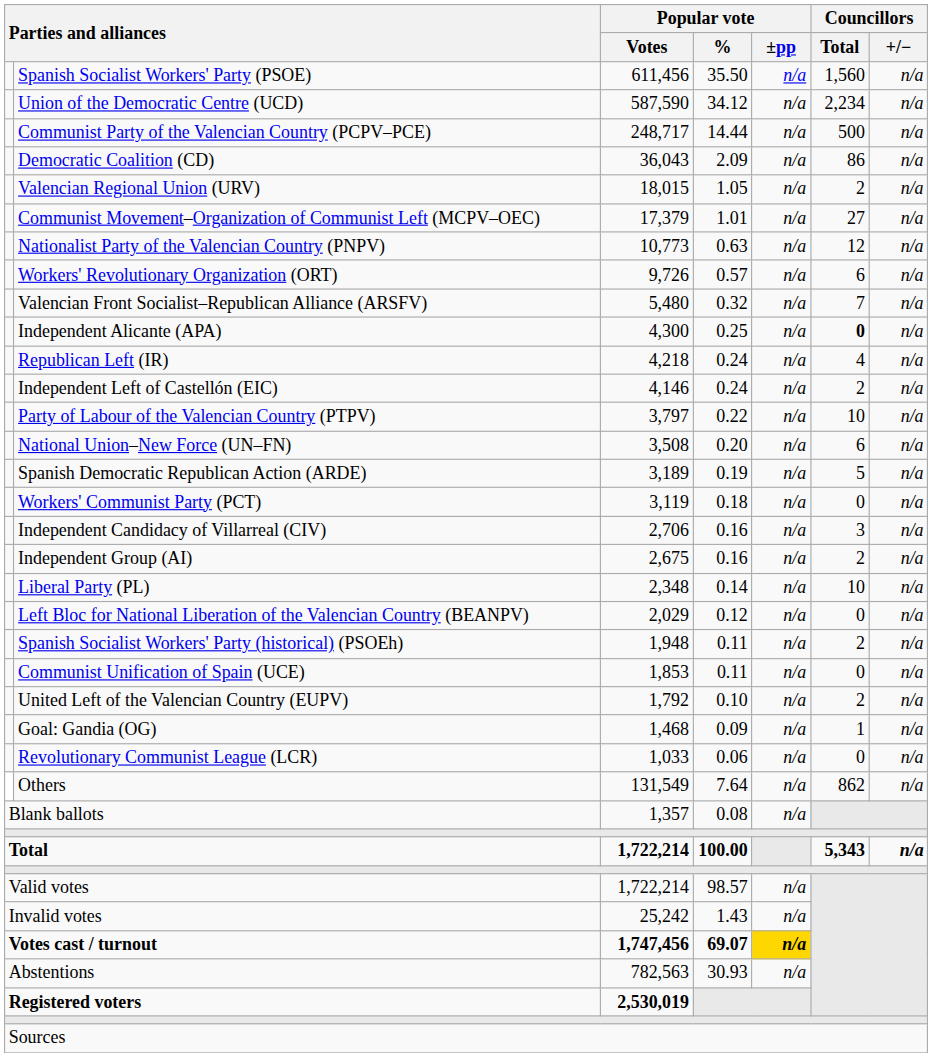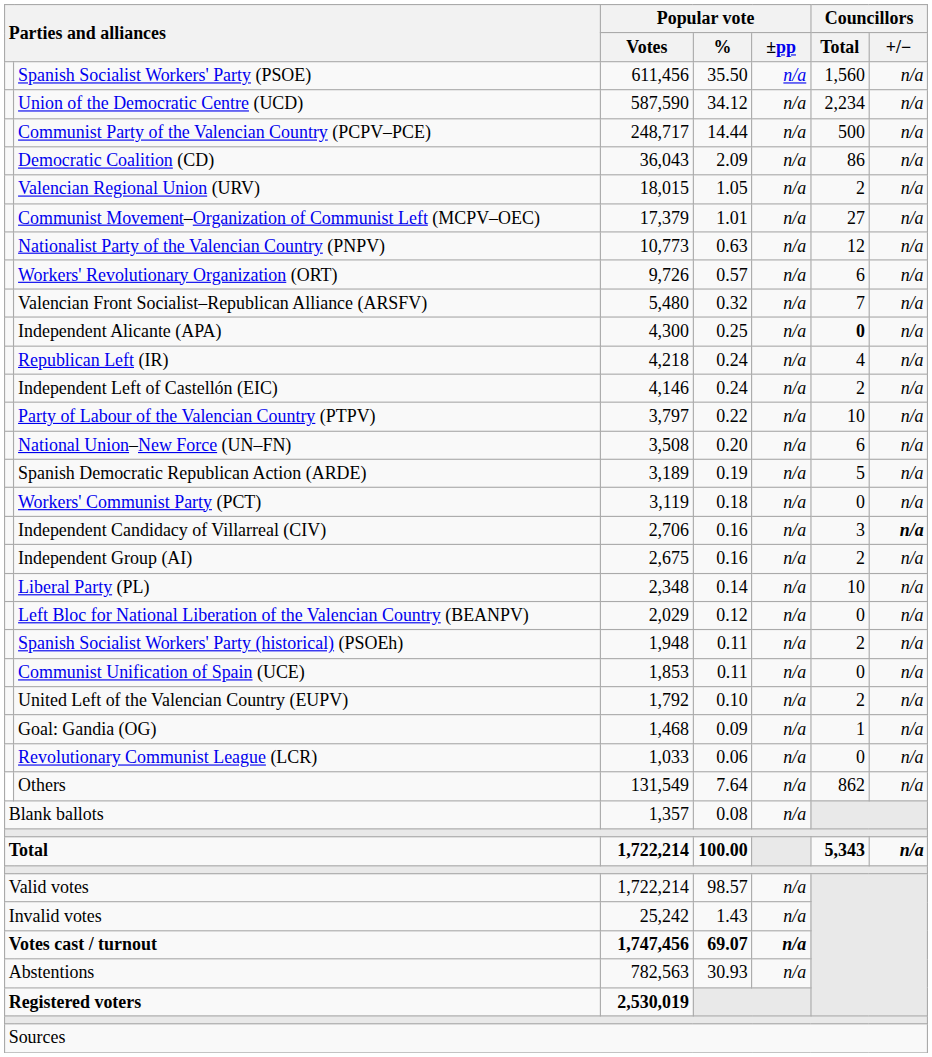Independent Candidacy of Villarreal (CIV) | Councillors / +/−: normal -> bold
Votes cast / turnout | Popular vote / ±pp: gold background -> no background
